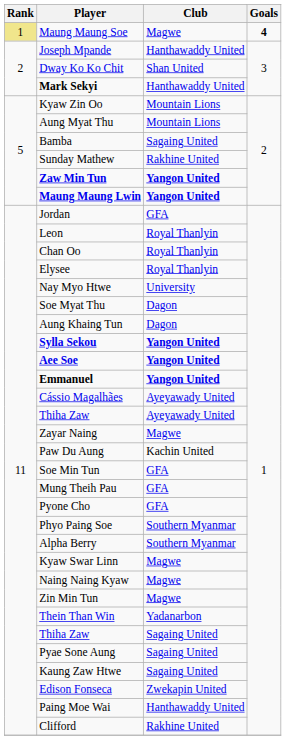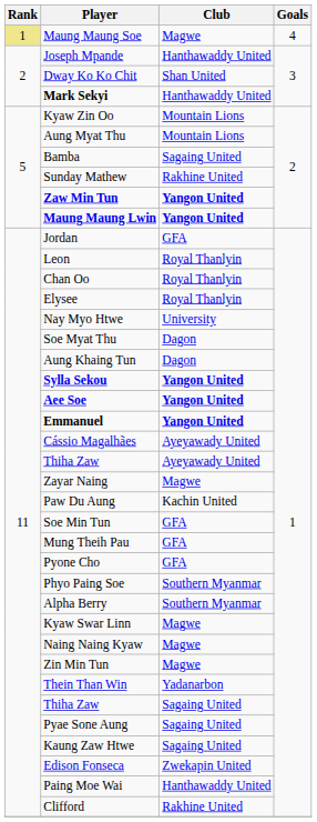Maung Maung Soe | Goals: bold -> normal
